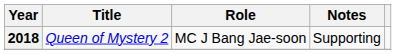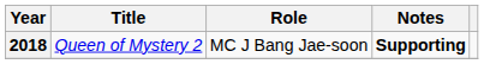2018 | Notes: normal -> bold
